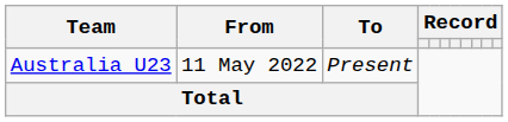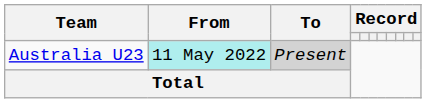Australia U23 | From: no background -> paleturquoise background
Australia U23 | To: no background -> lightgrey background
